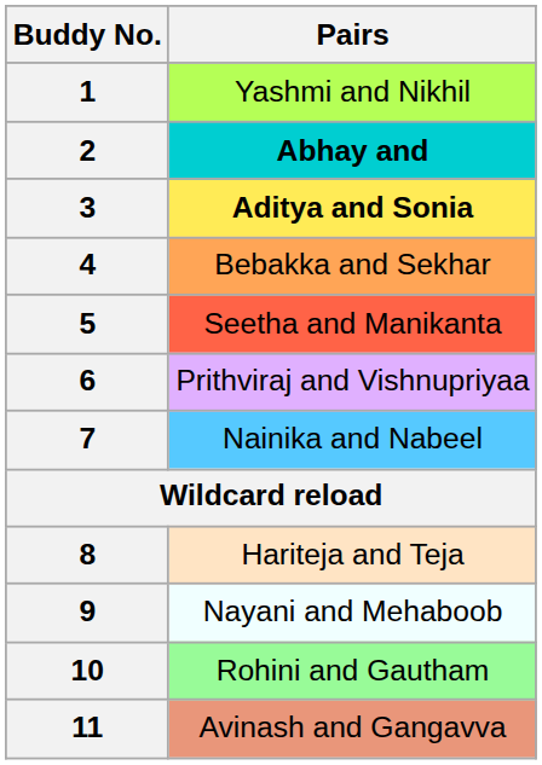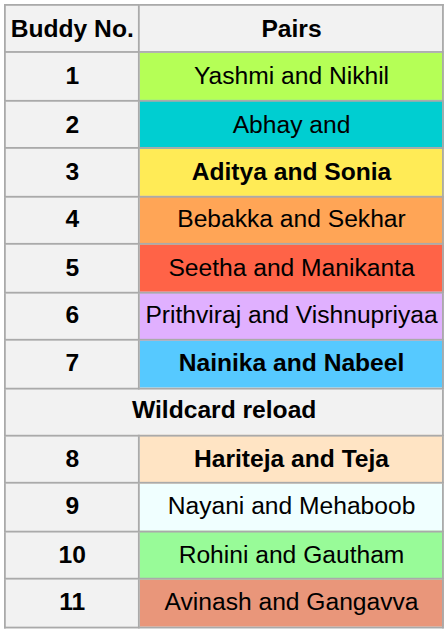2 | Pairs: bold -> normal
7 | Pairs: normal -> bold
8 | Pairs: normal -> bold
